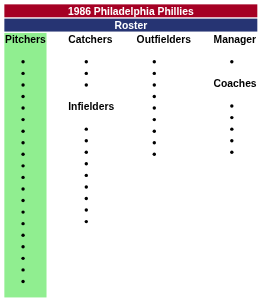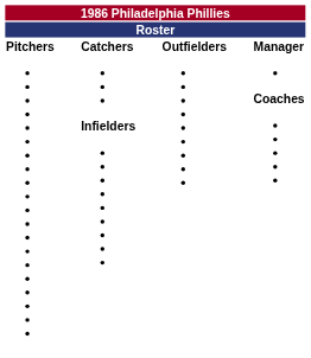Pitchers | column 1: lightgreen background -> no background
